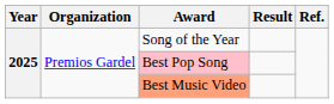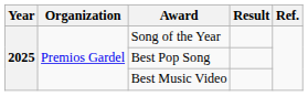Best Pop Song | Award: pink background -> no background
Best Music Video | Award: lightsalmon background -> no background
